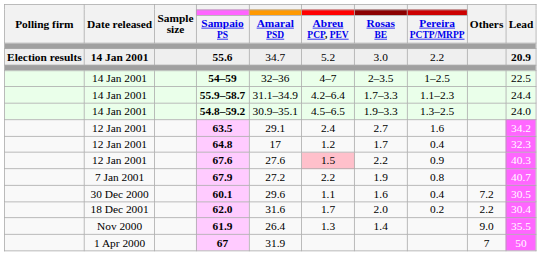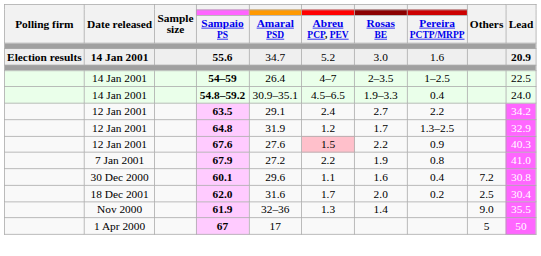55.6 | column 8: 2.2 -> 1.6
54–59 | column 5: 32–36 -> 26.4
- row: 14 Jan 2001 | 55.9–58.7 | 31.1–34.9 | 4.2–6.4 | 1.7–3.3 | 1.1–2.3 | 24.4
54.8–59.2 | column 8: 1.3–2.5 -> 0.4
63.5 | column 8: 1.6 -> 2.2
64.8 | column 5: 17 -> 31.9
64.8 | column 8: 0.4 -> 1.3–2.5
64.8 | Lead: 32.3 -> 32.9
67.9 | Lead: 40.7 -> 41.0
60.1 | Lead: 30.5 -> 30.8
62.0 | Others: 2.2 -> 2.5
61.9 | column 5: 26.4 -> 32–36
67 | column 5: 31.9 -> 17
67 | Others: 7 -> 5
